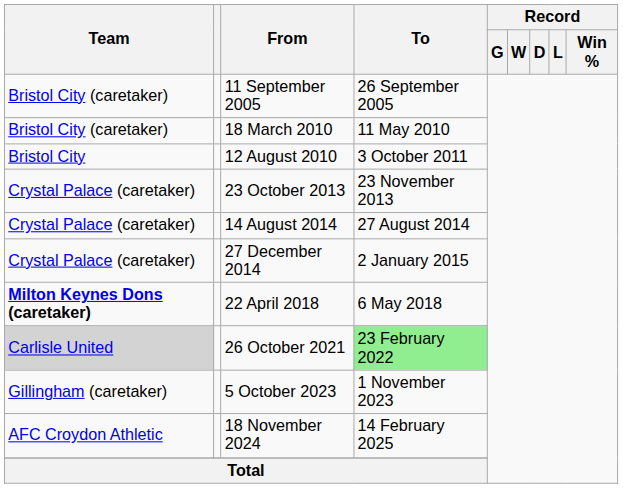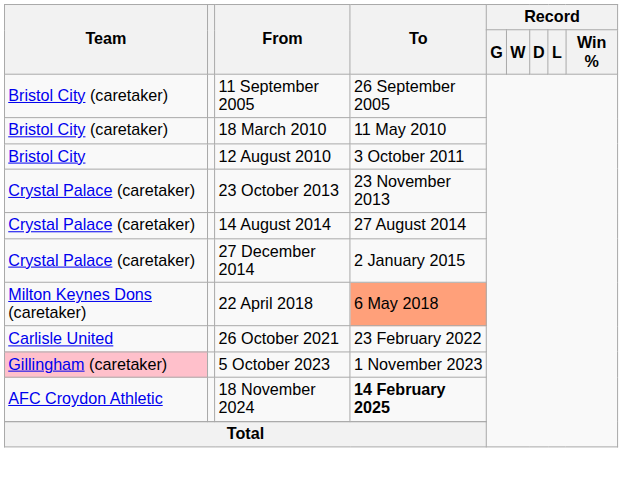22 April 2018 | Team: bold -> normal
22 April 2018 | To: no background -> lightsalmon background
26 October 2021 | Team: lightgrey background -> no background
26 October 2021 | To: lightgreen background -> no background
5 October 2023 | Team: no background -> pink background
18 November 2024 | To: normal -> bold
